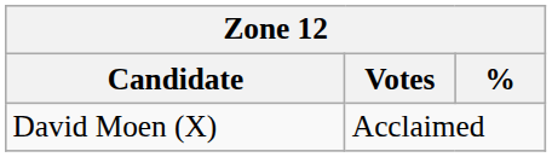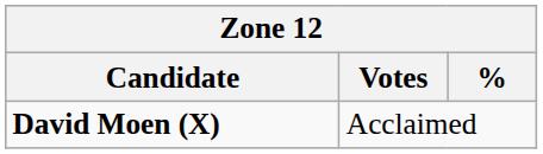David Moen (X) | Candidate: normal -> bold
